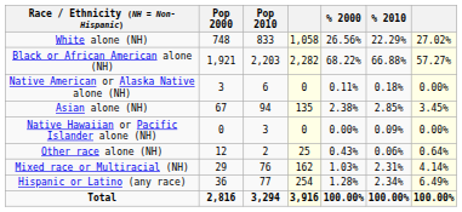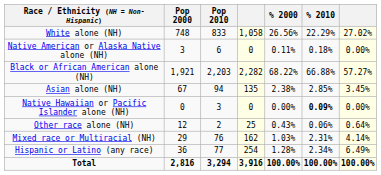rows swapped: Black or African American alone (NH) <-> Native American or Alaska Native alone (NH)
Native Hawaiian or Pacific Islander alone (NH) | % 2010: normal -> bold
